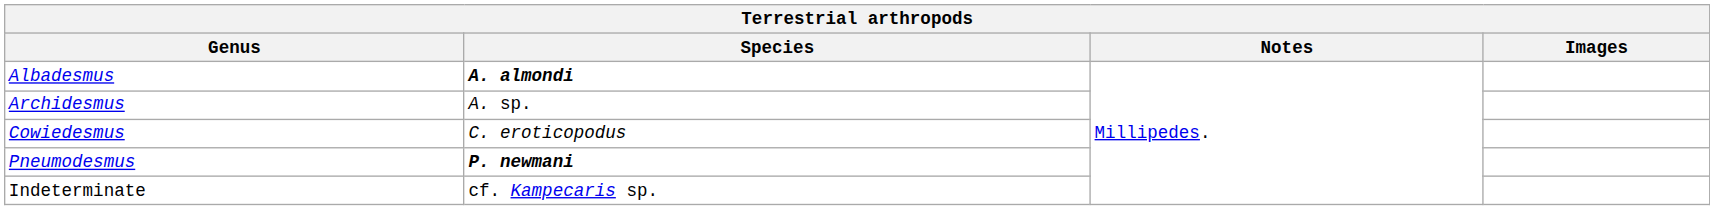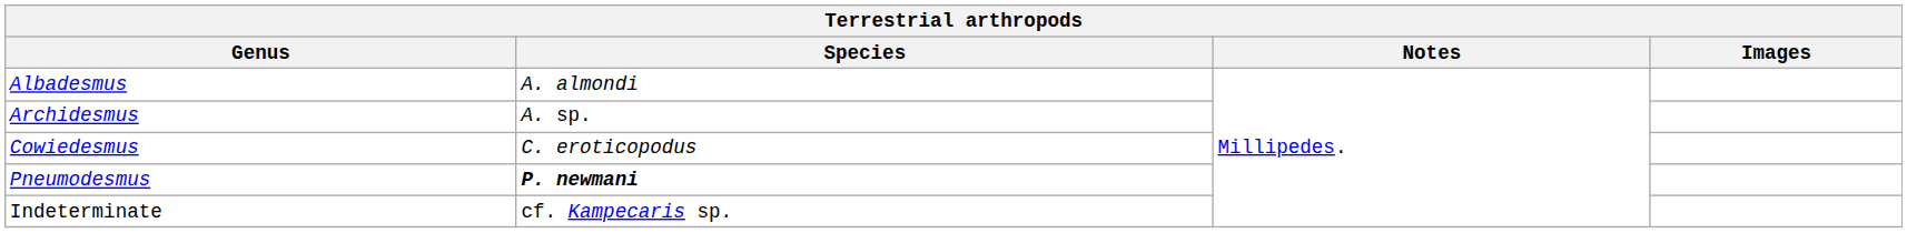Albadesmus | Species: bold -> normal
